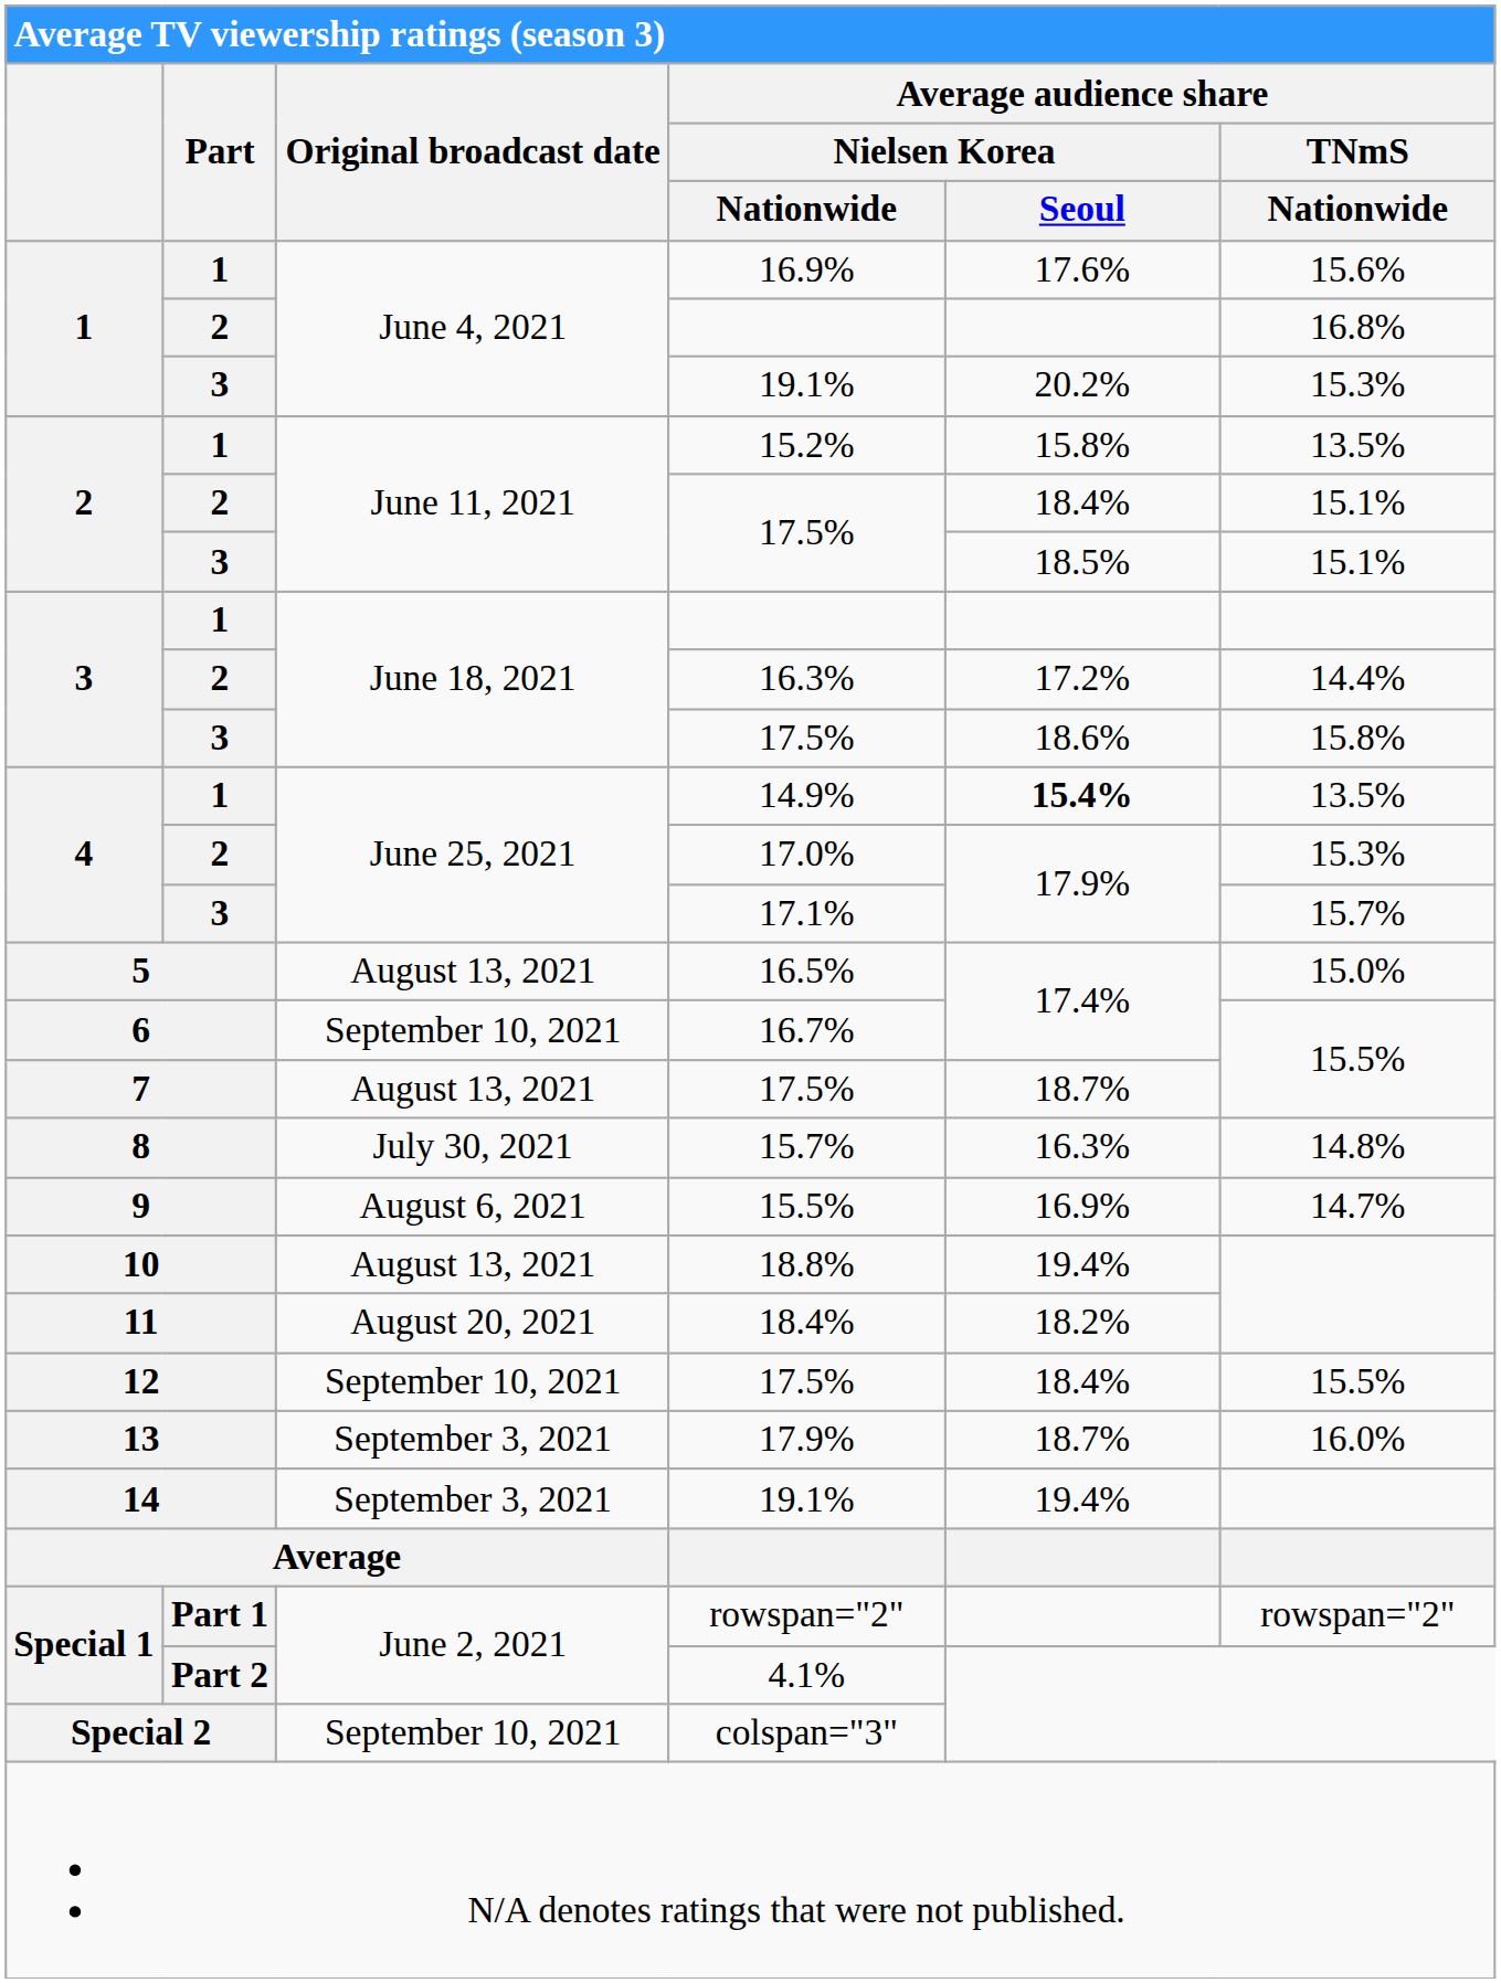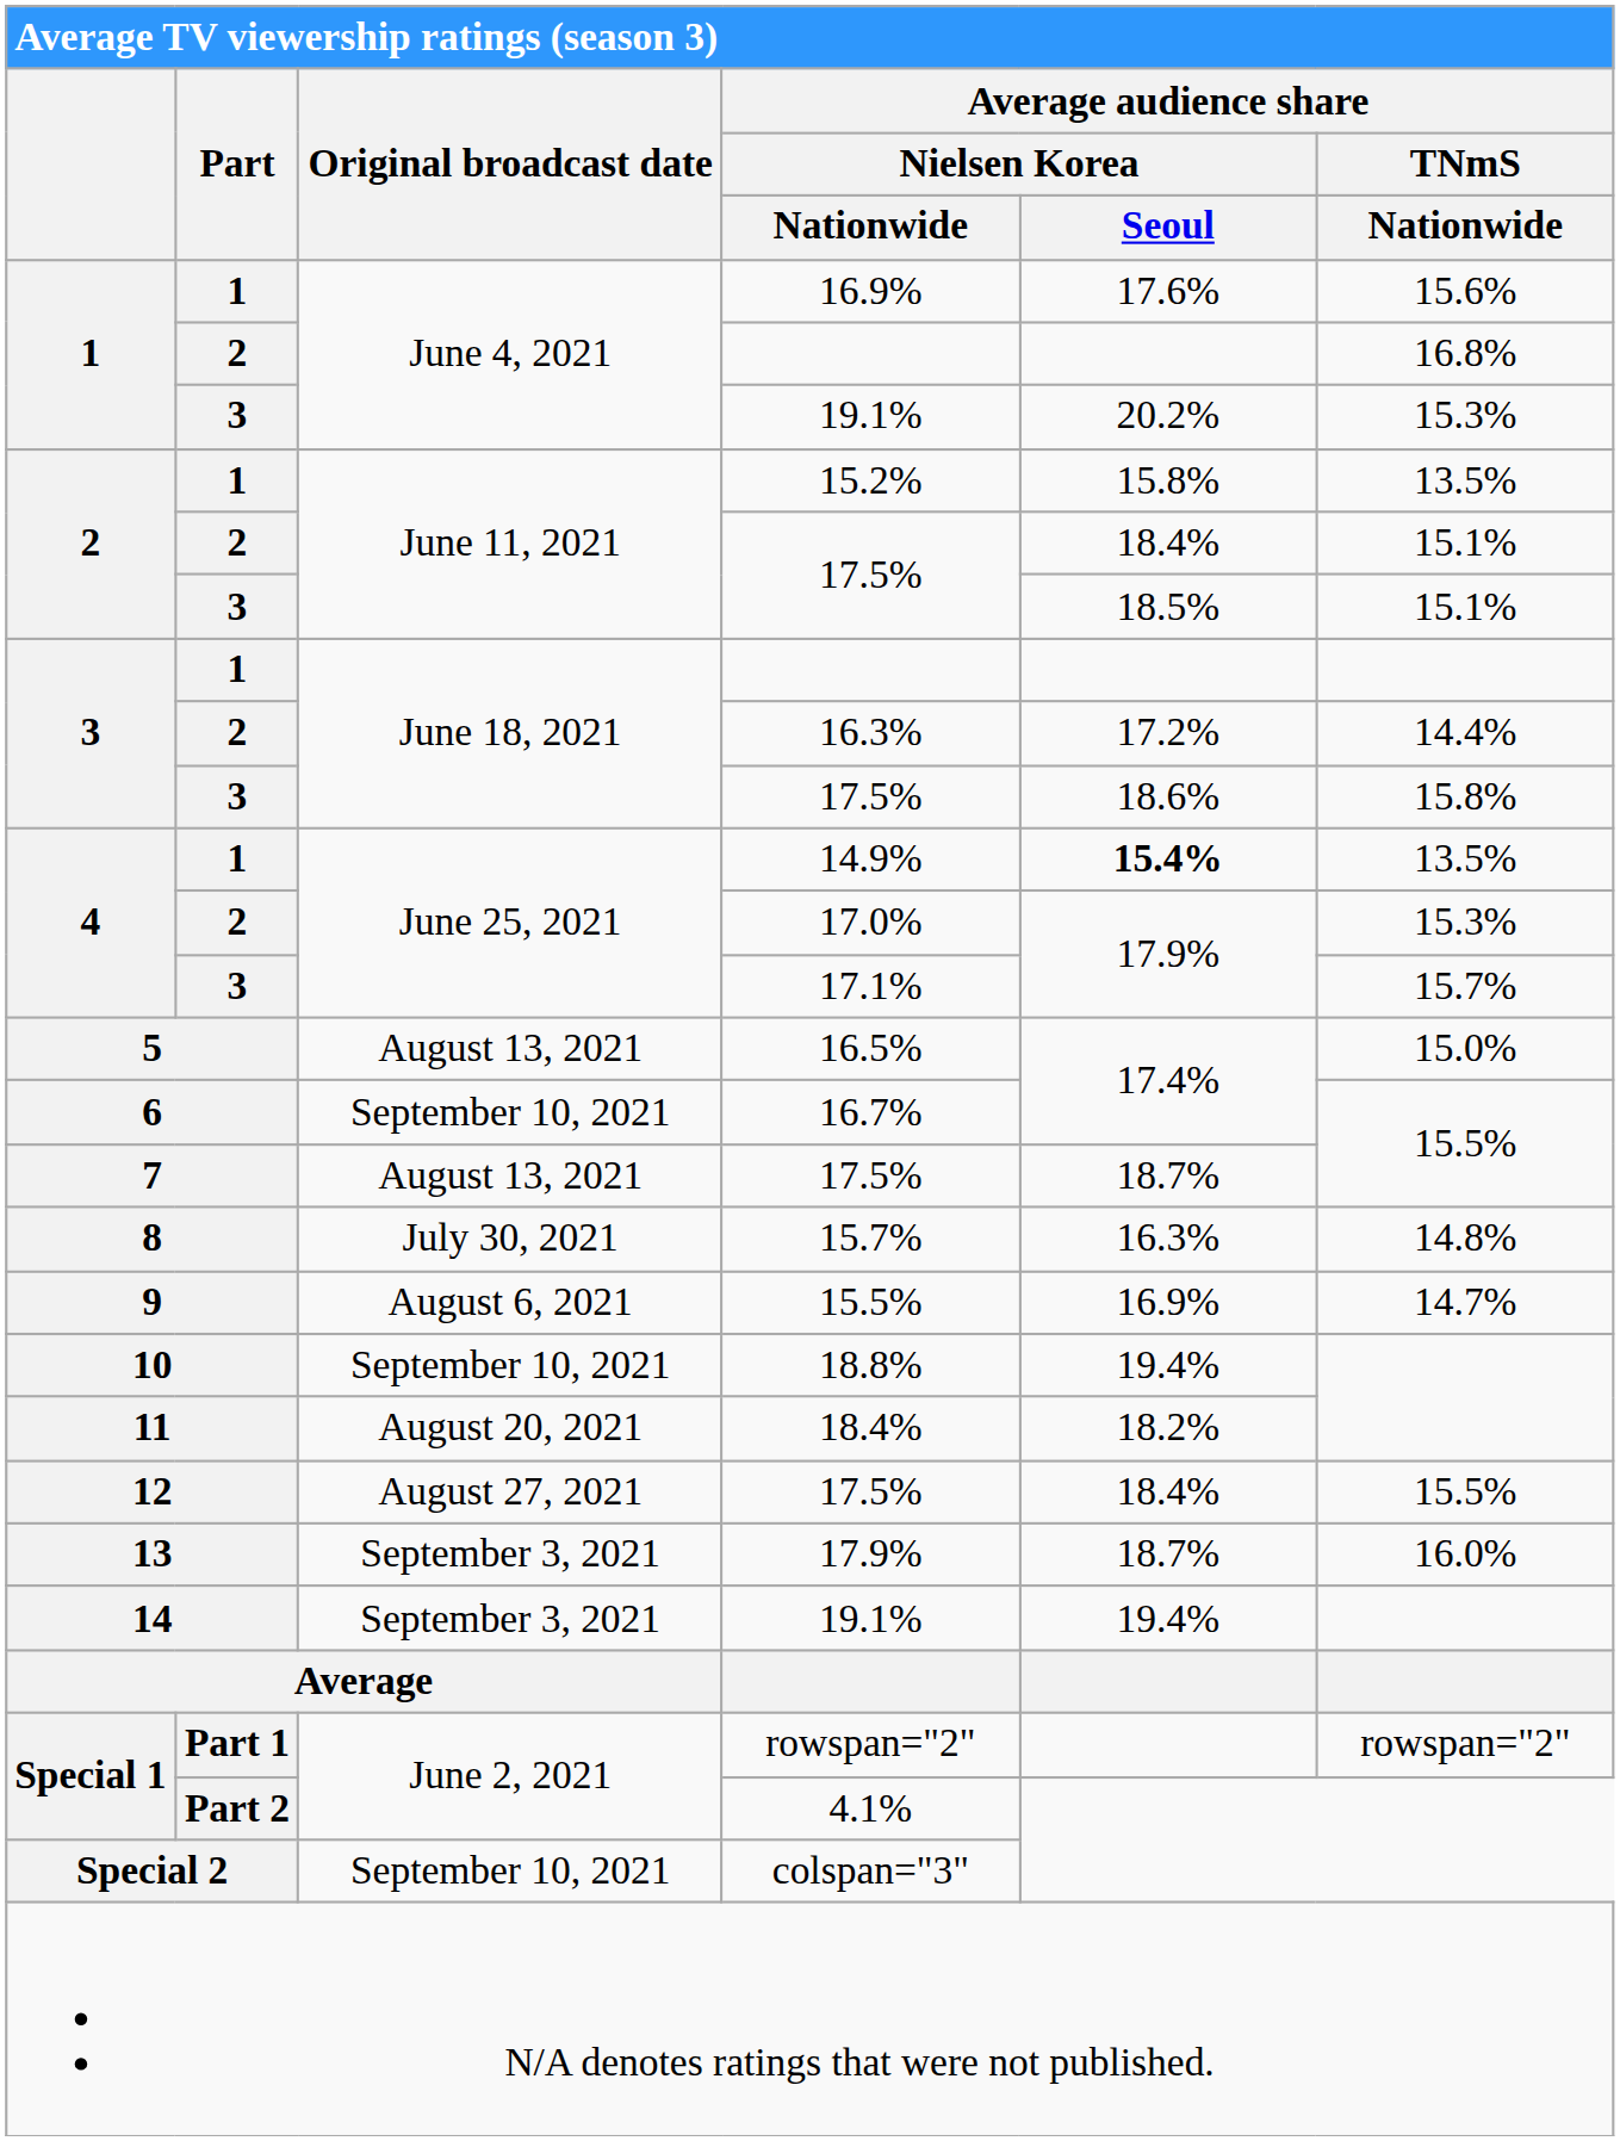18.8% | Original broadcast date: August 13, 2021 -> September 10, 2021
12 / 17.5% | Original broadcast date: September 10, 2021 -> August 27, 2021
